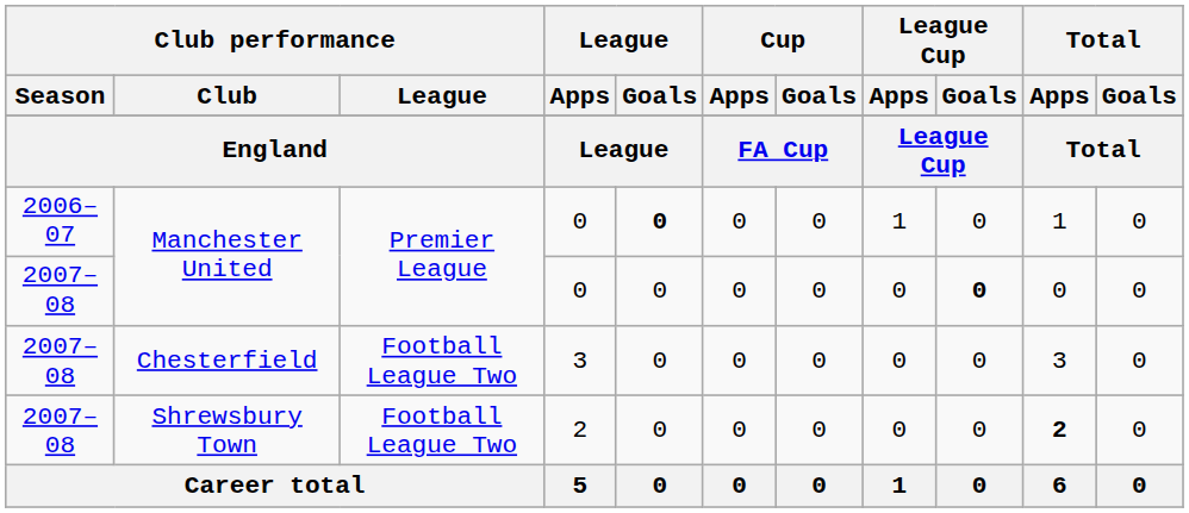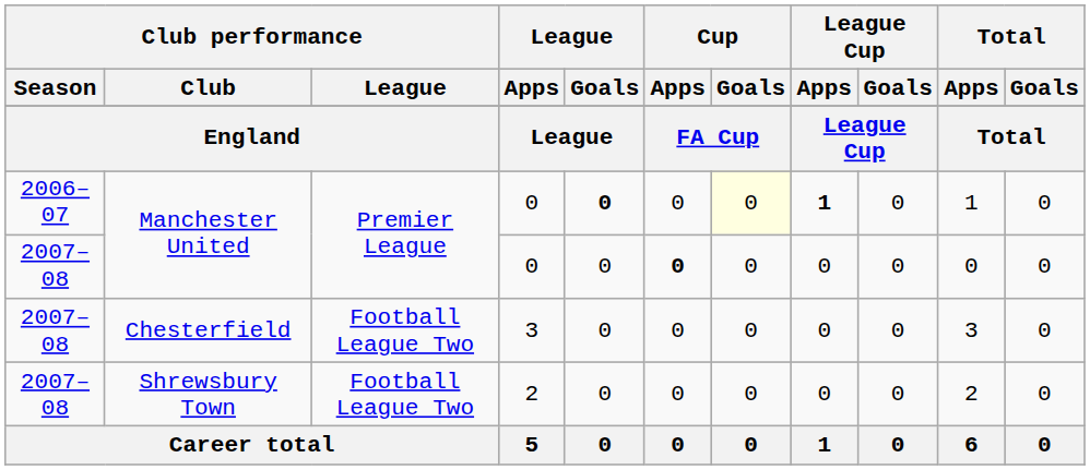2006–07 / Manchester United | Cup / Goals: no background -> lightyellow background
2006–07 / Manchester United | League Cup / Apps: normal -> bold
2007–08 / Manchester United | Cup / Apps: normal -> bold
2007–08 / Manchester United | League Cup / Goals: bold -> normal
Shrewsbury Town | Total / Apps: bold -> normal
